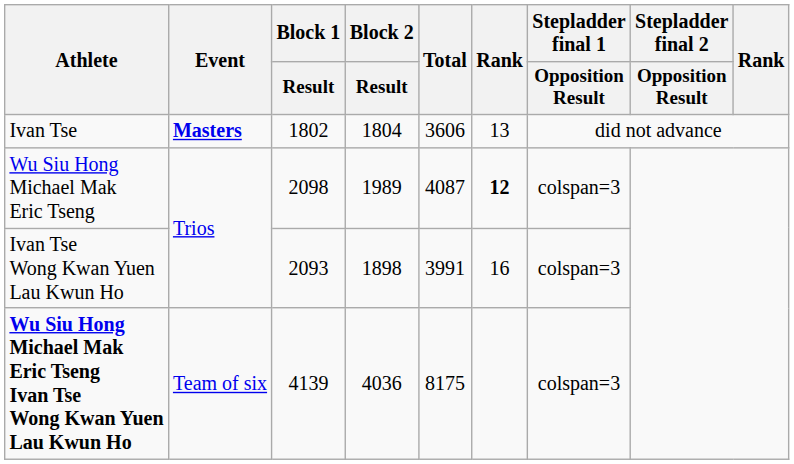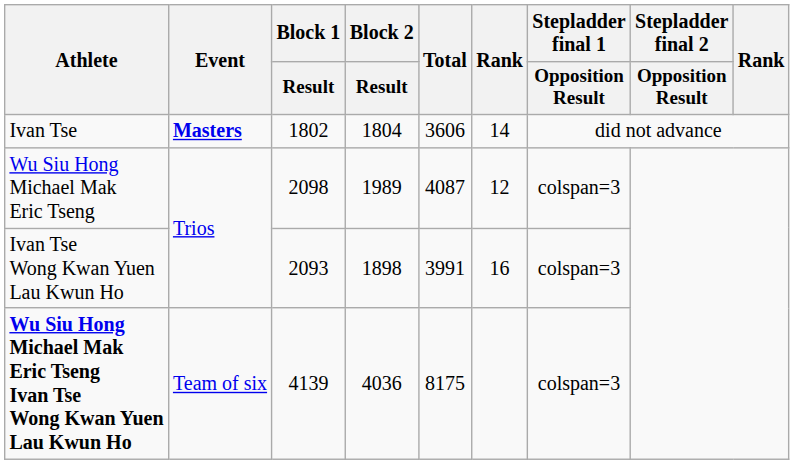Ivan Tse | column 6: 13 -> 14
Wu Siu Hong Michael Mak Eric Tseng | column 6: bold -> normal
